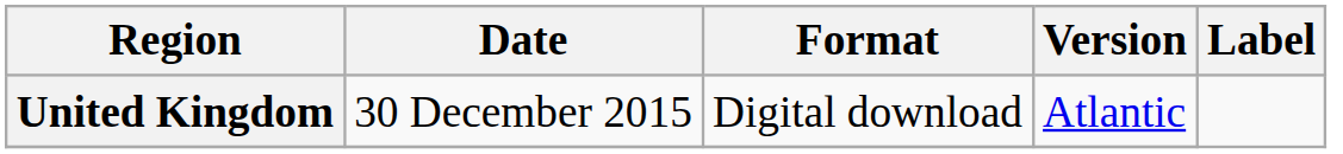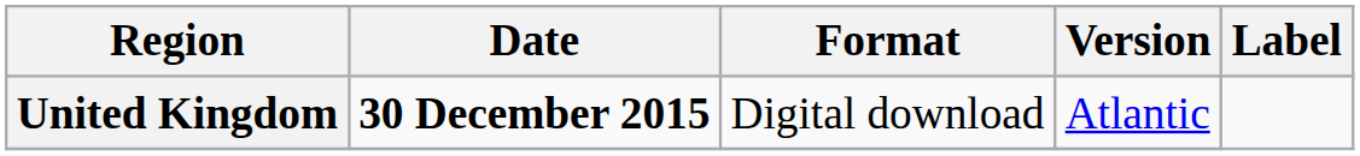United Kingdom | Date: normal -> bold
